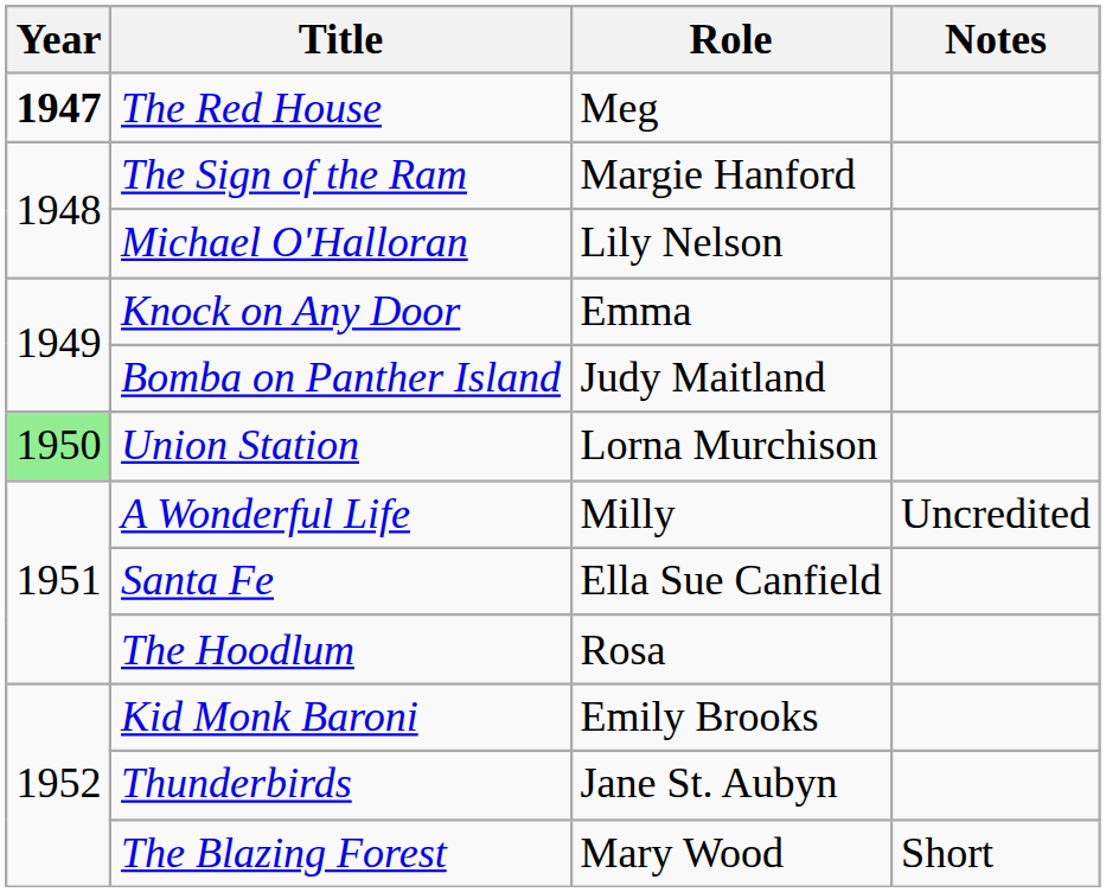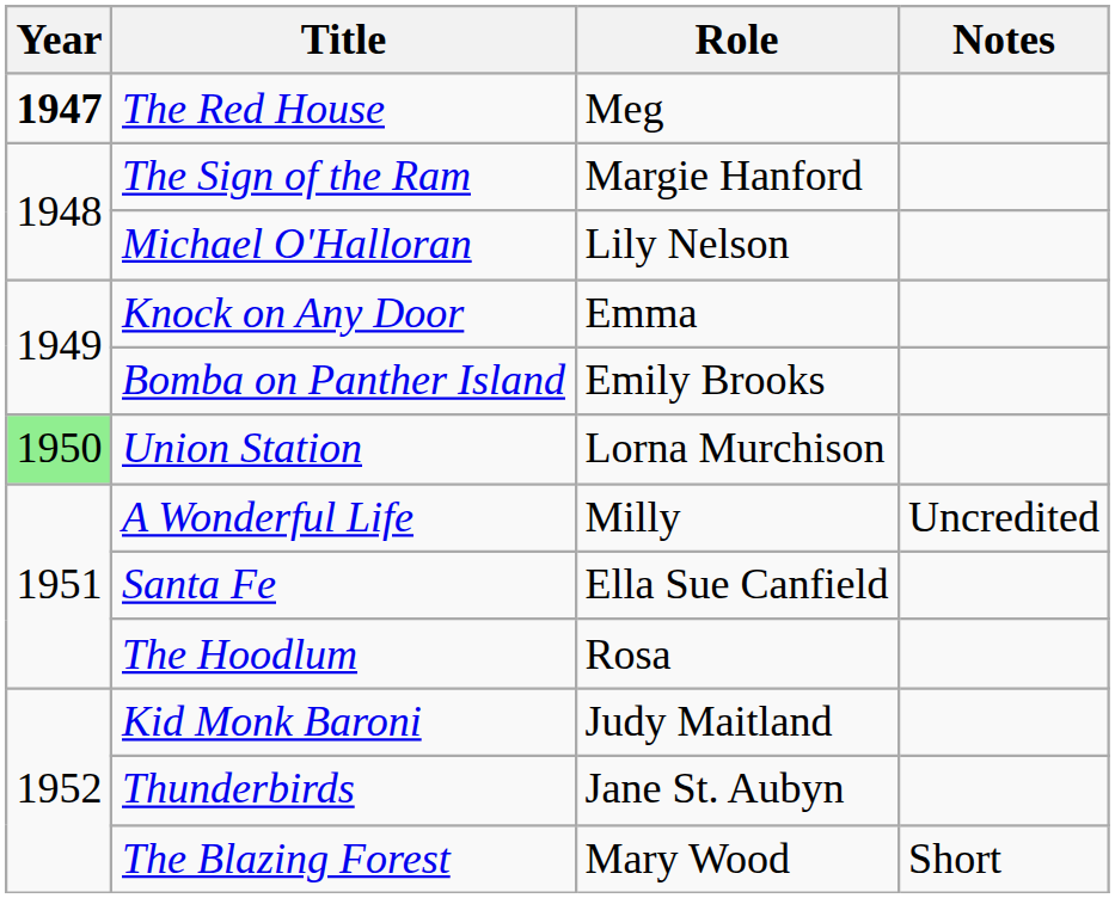Bomba on Panther Island | Role: Judy Maitland -> Emily Brooks
Kid Monk Baroni | Role: Emily Brooks -> Judy Maitland
